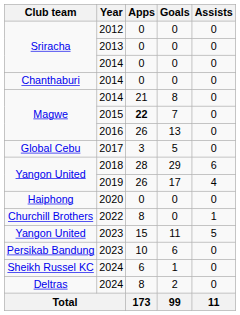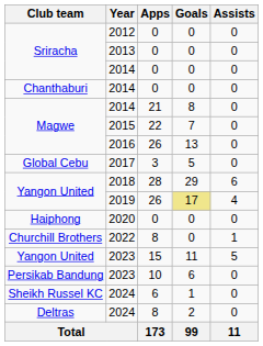2015 | Apps: bold -> normal
2019 | Goals: no background -> khaki background
